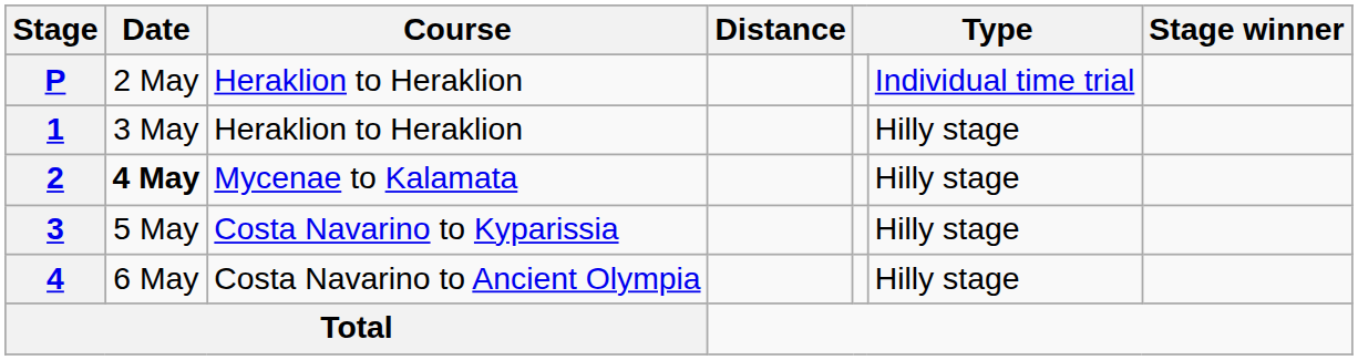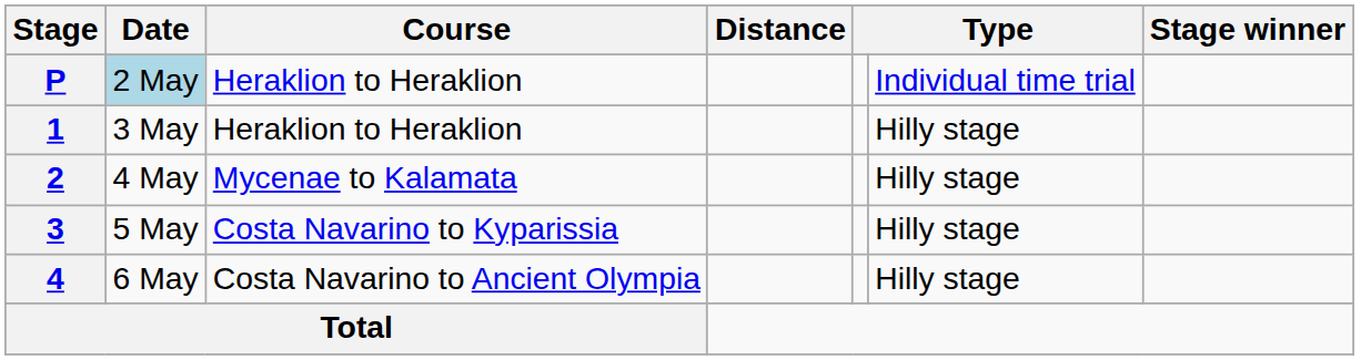P | Date: no background -> lightblue background
2 | Date: bold -> normal
